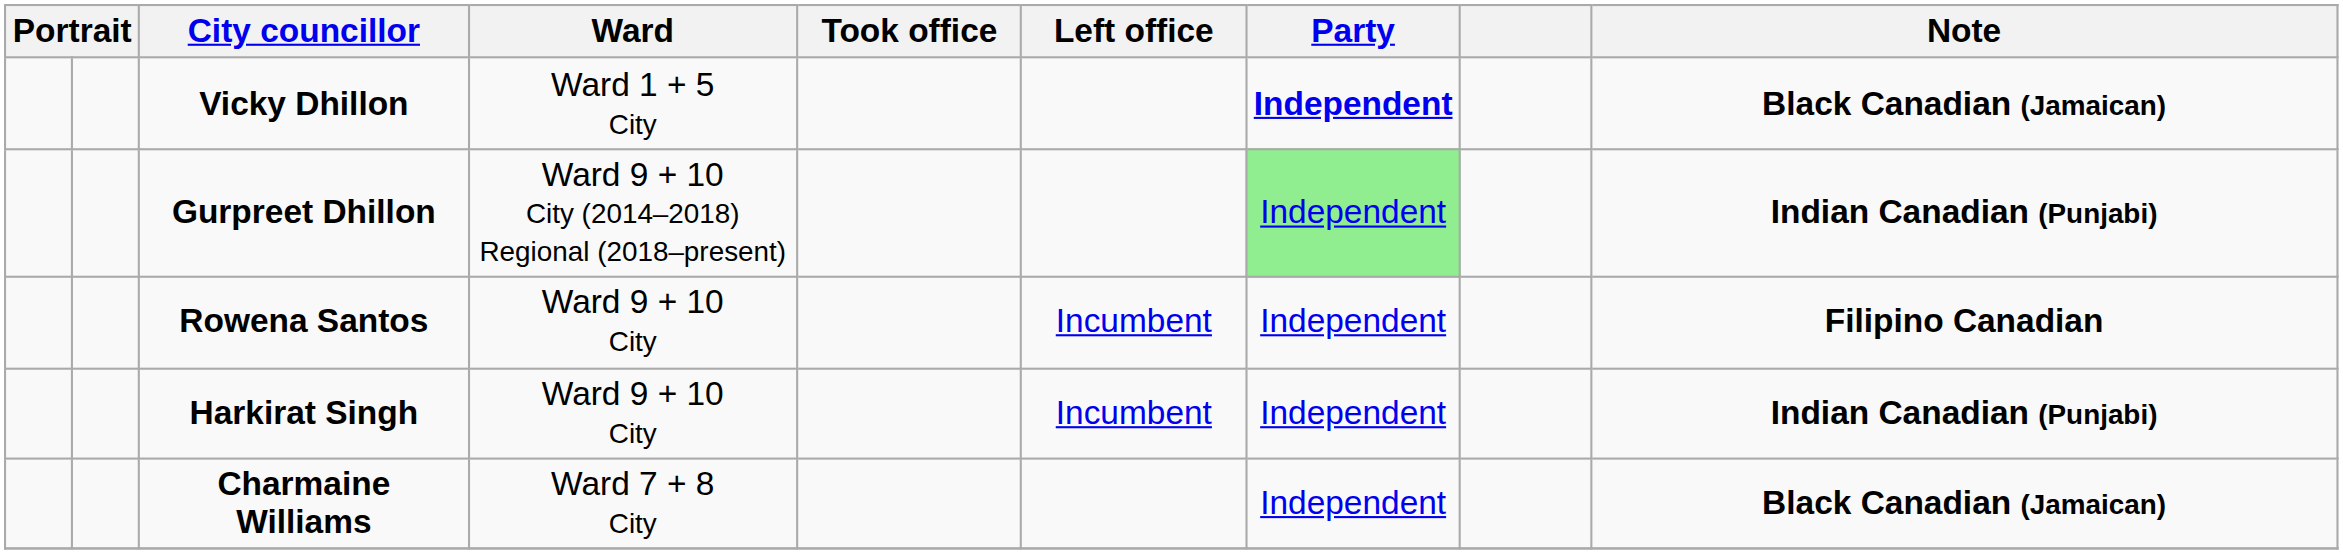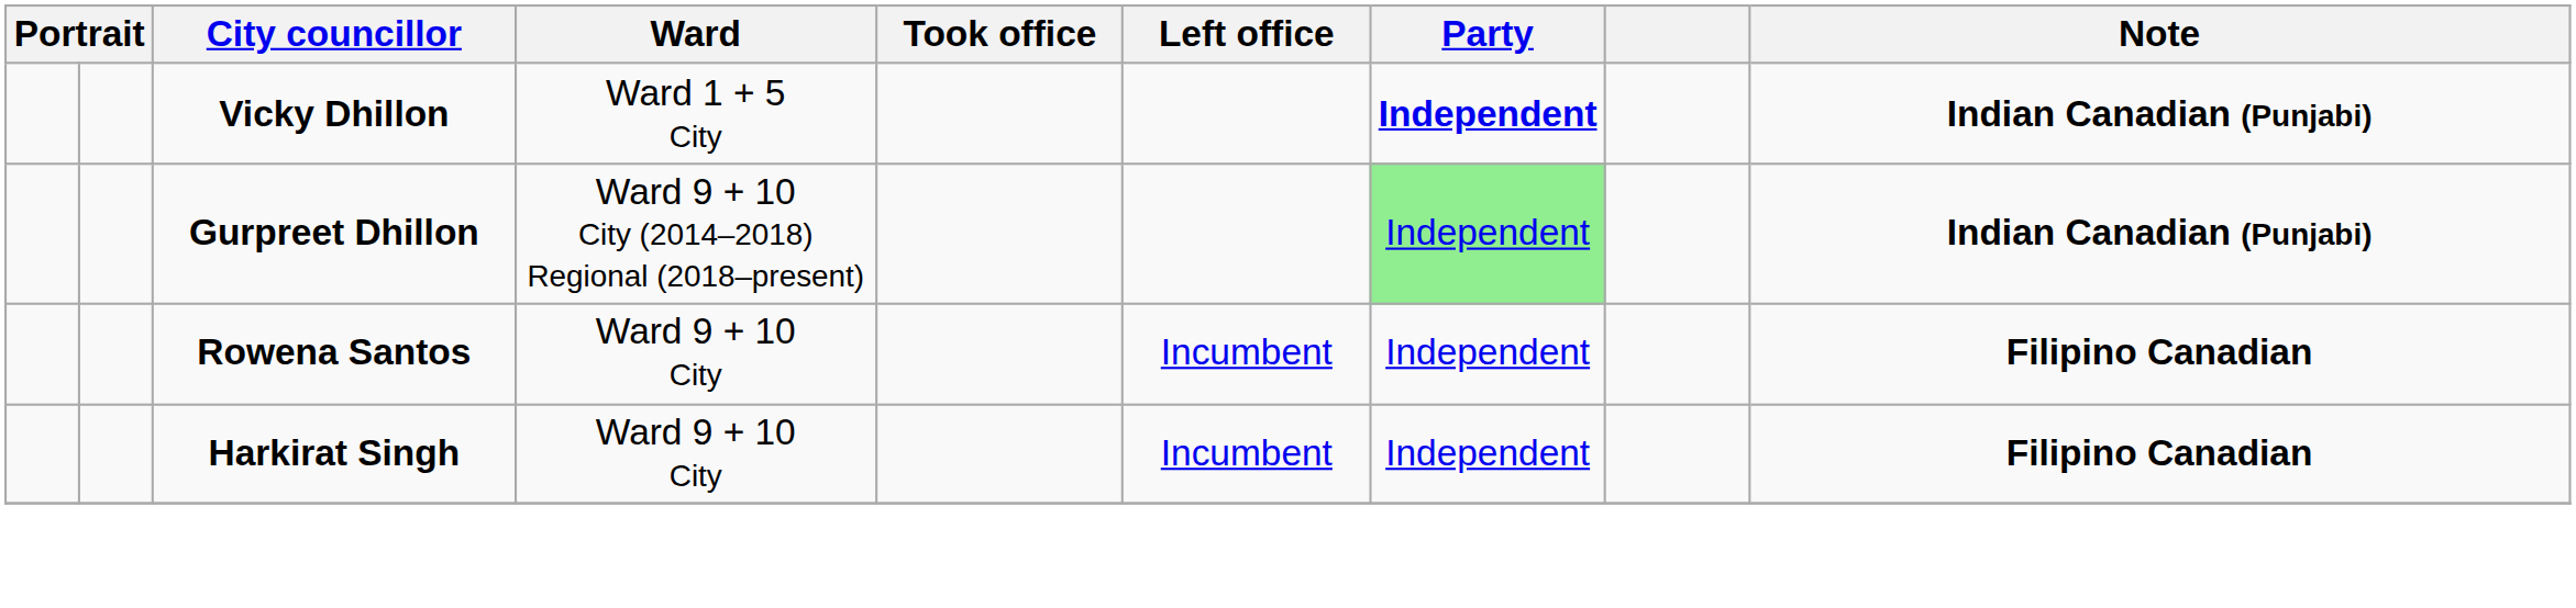Vicky Dhillon | Note: Black Canadian (Jamaican) -> Indian Canadian (Punjabi)
Harkirat Singh | Note: Indian Canadian (Punjabi) -> Filipino Canadian
- row: Charmaine Williams | Ward 7 + 8 City | Independent | Black Canadian (Jamaican)
